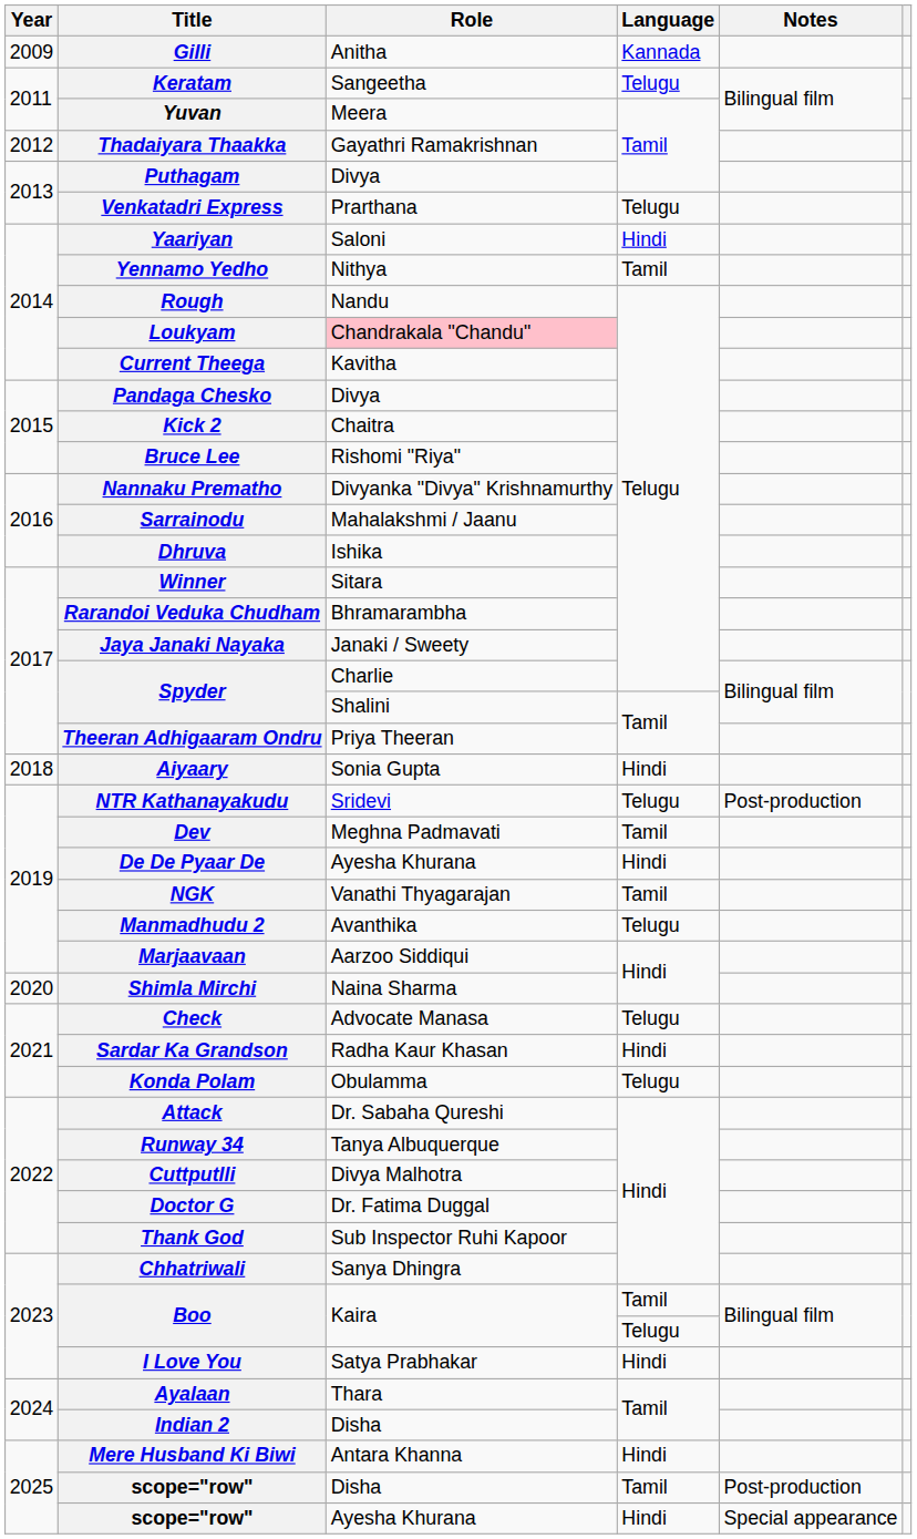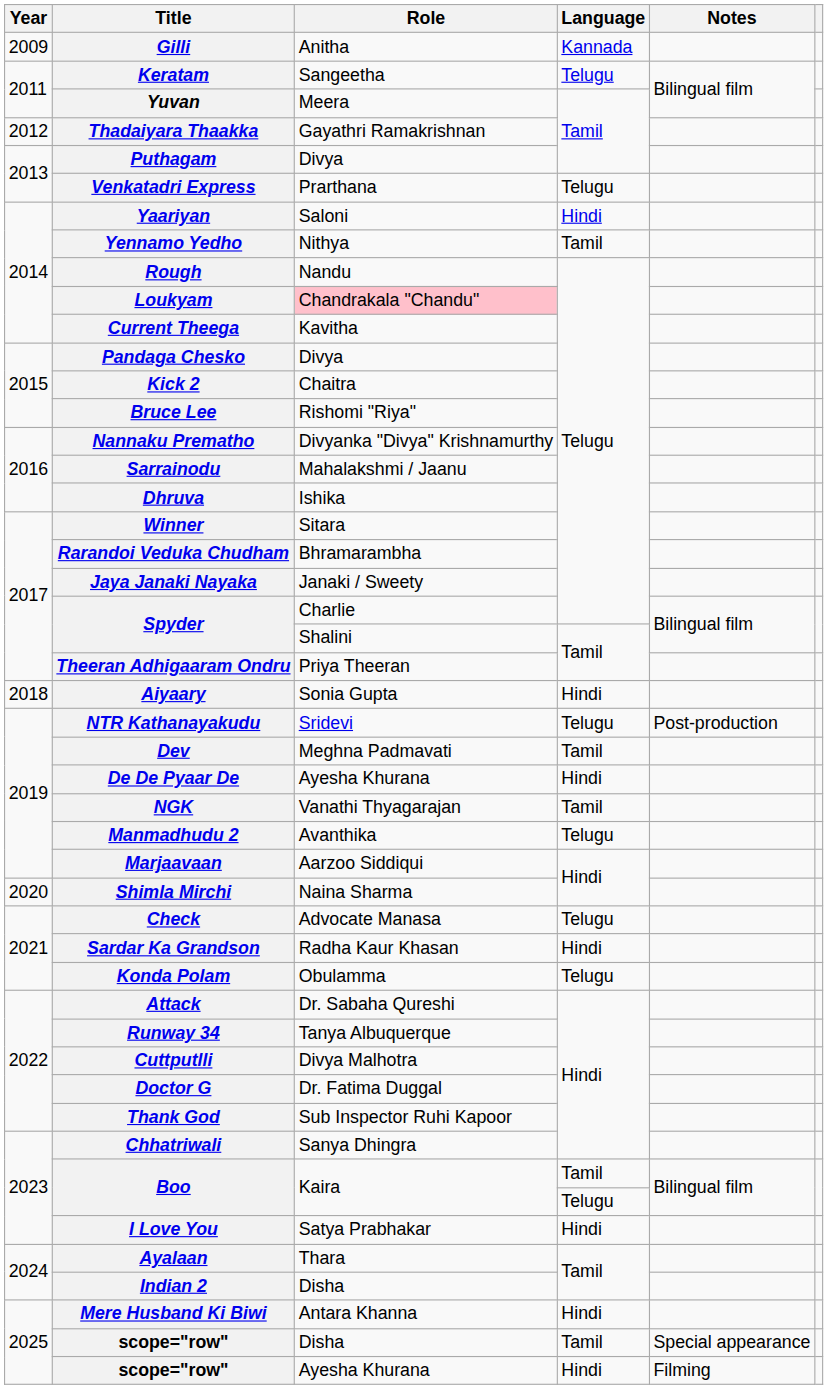scope="row" / Tamil | Notes: Post-production -> Special appearance
scope="row" / Hindi | Notes: Special appearance -> Filming
